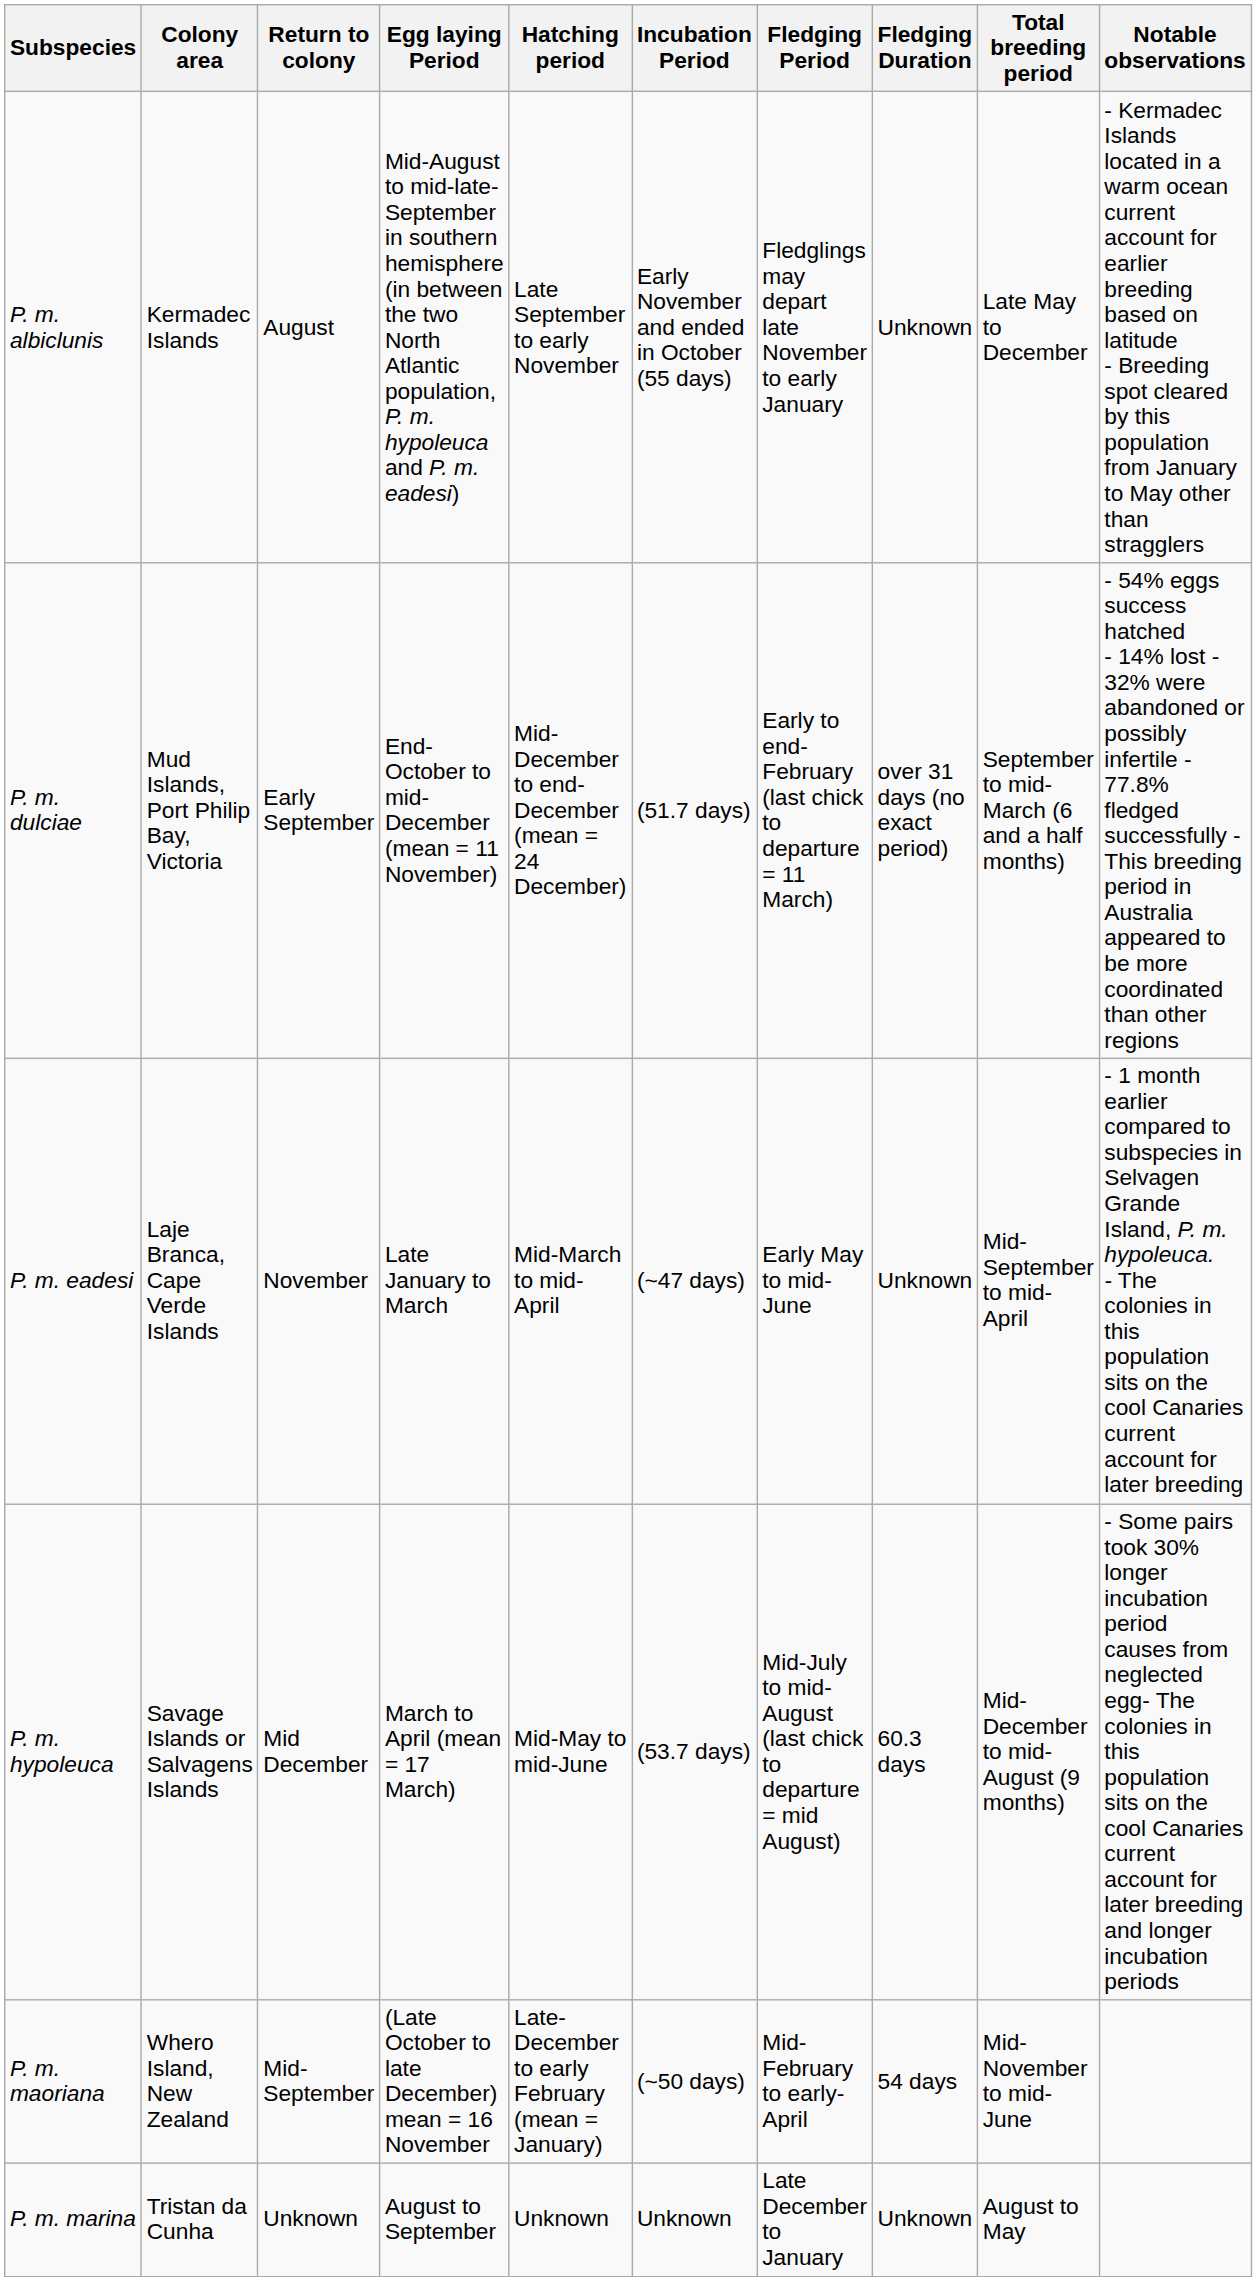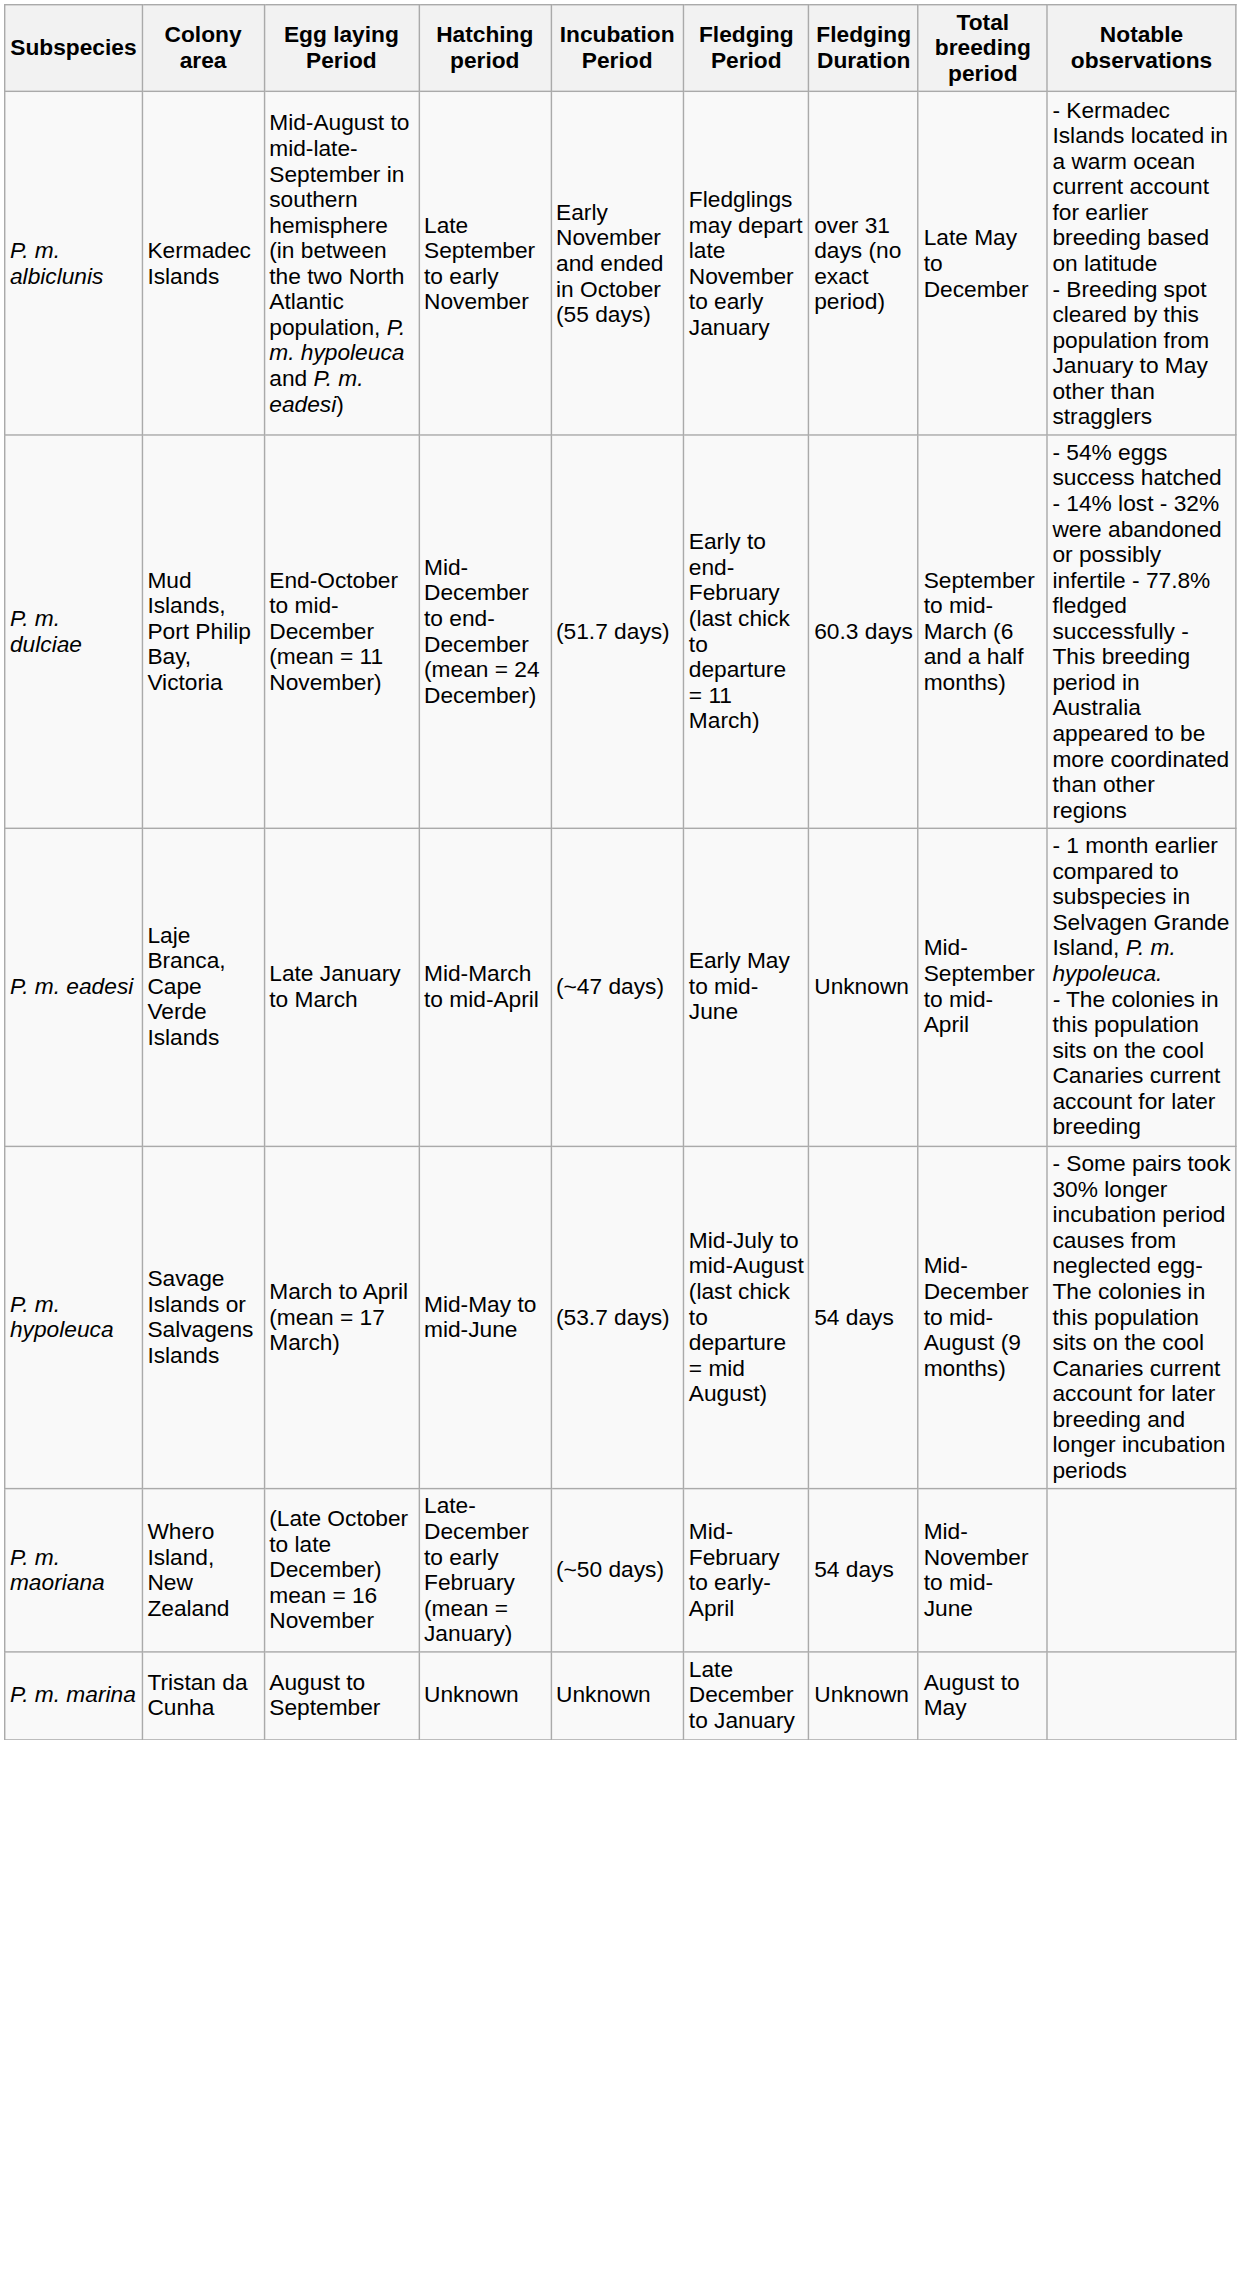- column: Return to colony | August | Early September | November | Mid December | Mid-September | Unknown
P. m. albiclunis | Fledging Duration: Unknown -> over 31 days (no exact period)
P. m. dulciae | Fledging Duration: over 31 days (no exact period) -> 60.3 days
P. m. hypoleuca | Fledging Duration: 60.3 days -> 54 days
